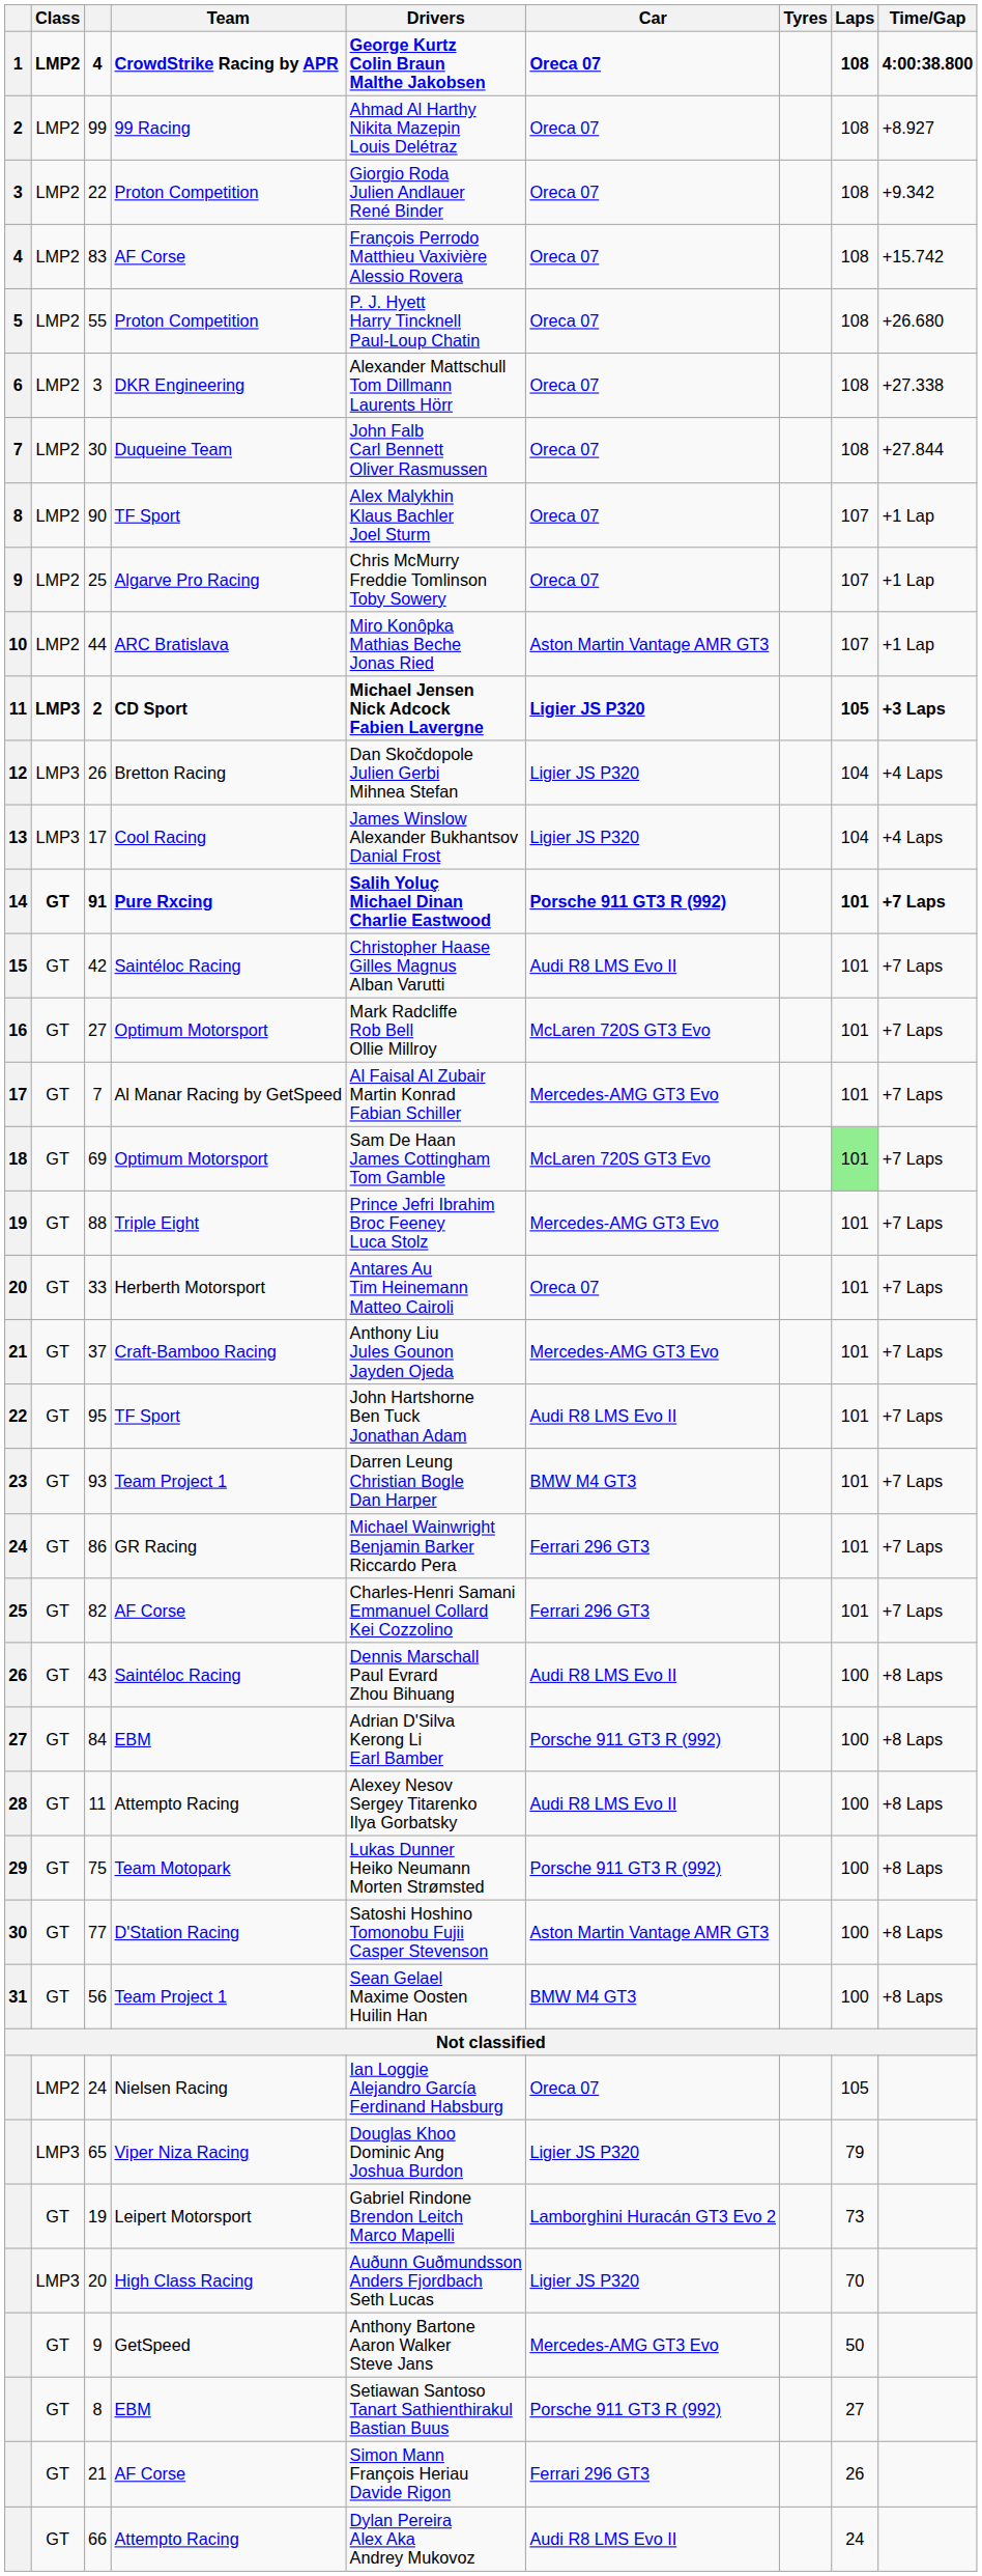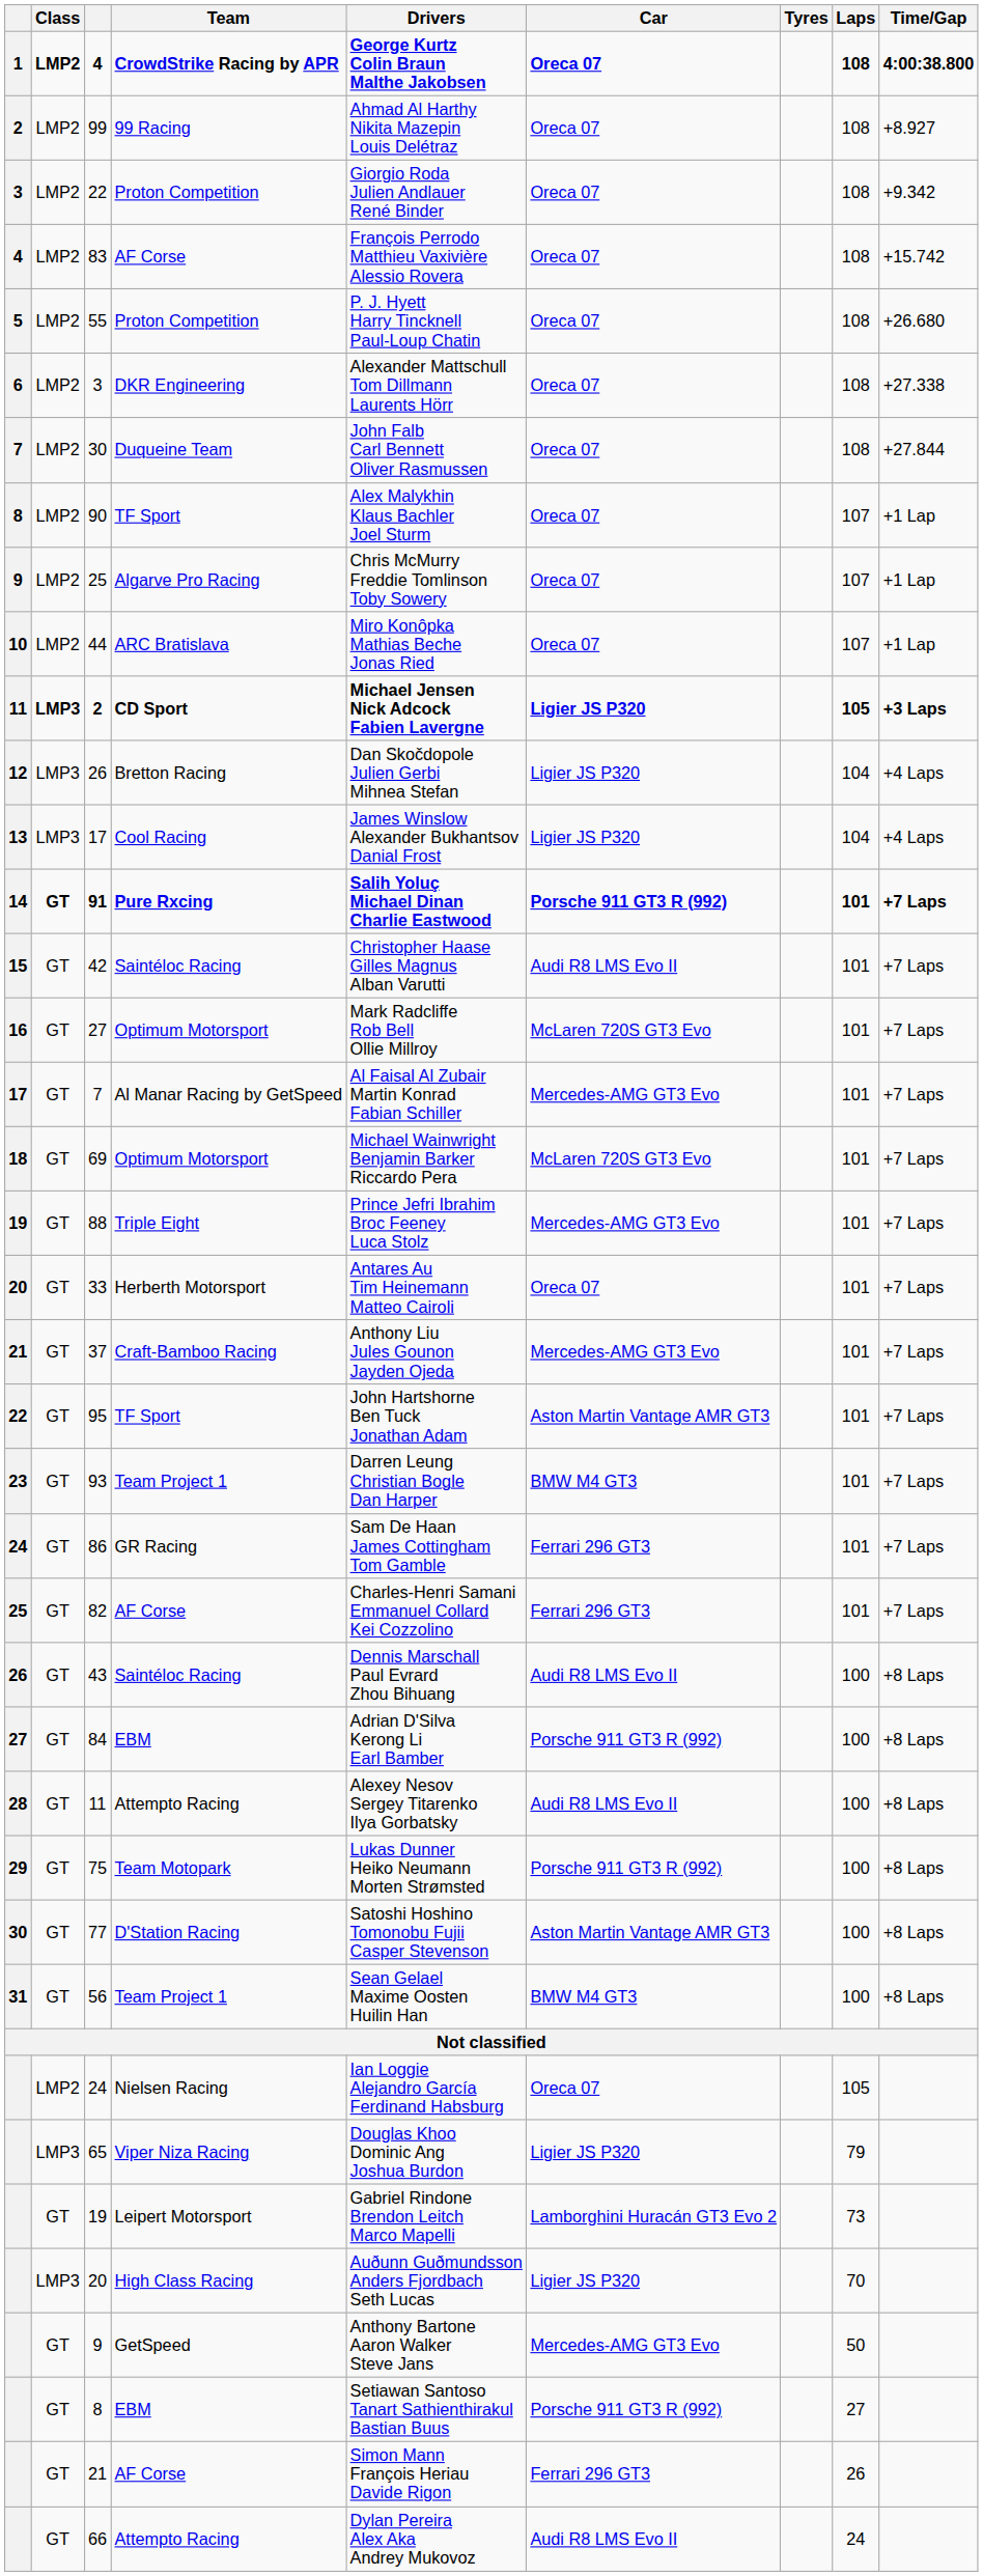44 | Car: Aston Martin Vantage AMR GT3 -> Oreca 07
69 | Drivers: Sam De Haan James Cottingham Tom Gamble -> Michael Wainwright Benjamin Barker Riccardo Pera
69 | Laps: lightgreen background -> no background
95 | Car: Audi R8 LMS Evo II -> Aston Martin Vantage AMR GT3
86 | Drivers: Michael Wainwright Benjamin Barker Riccardo Pera -> Sam De Haan James Cottingham Tom Gamble
